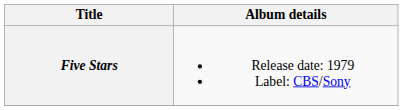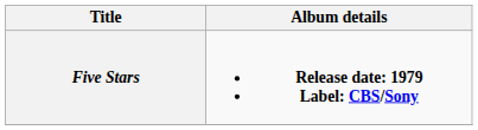Five Stars | Album details: normal -> bold
